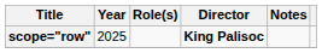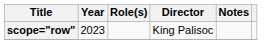scope="row" | Year: 2025 -> 2023
scope="row" | Director: bold -> normal
